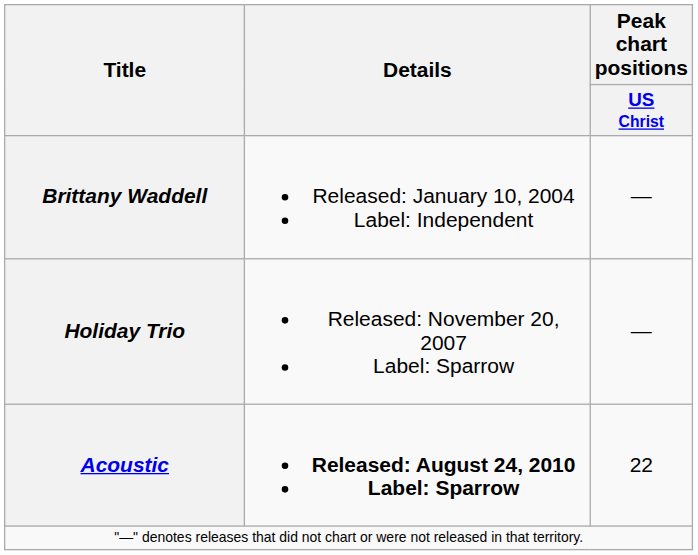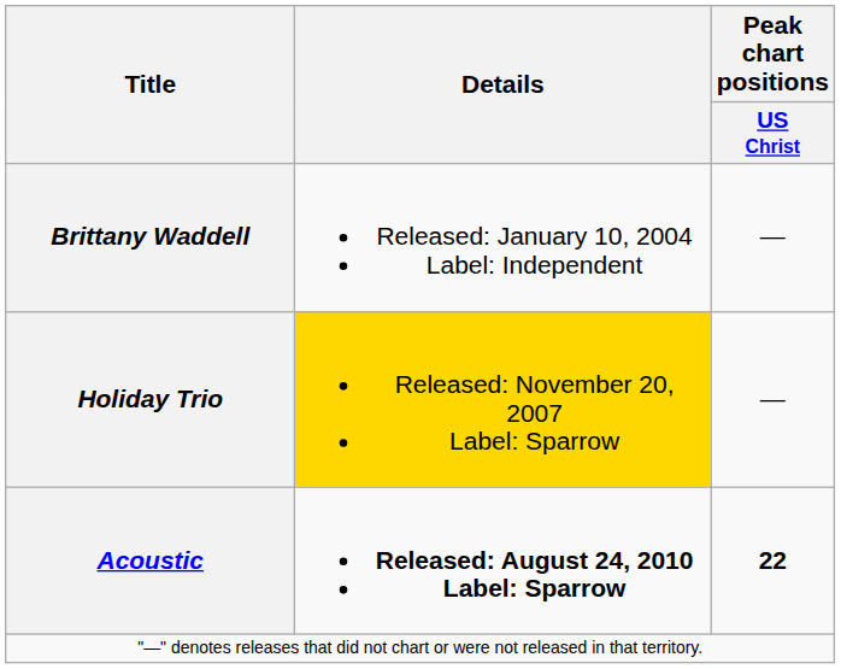Holiday Trio | Details: no background -> gold background
Acoustic | Peak chart positions / US Christ: normal -> bold
